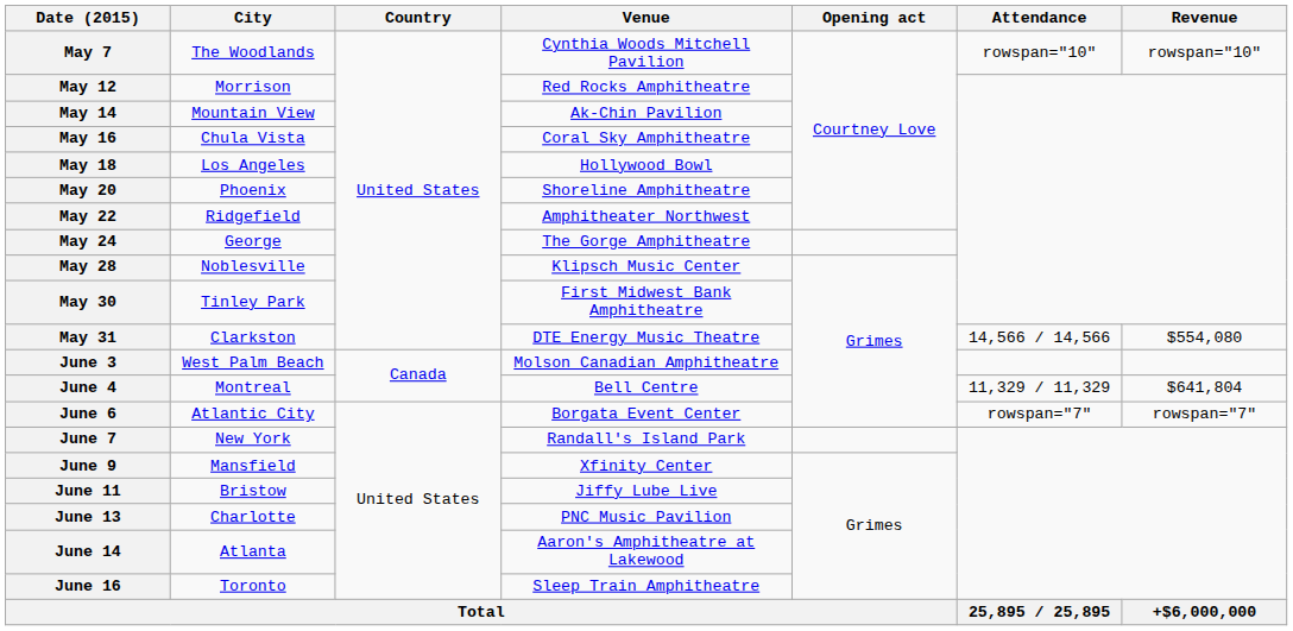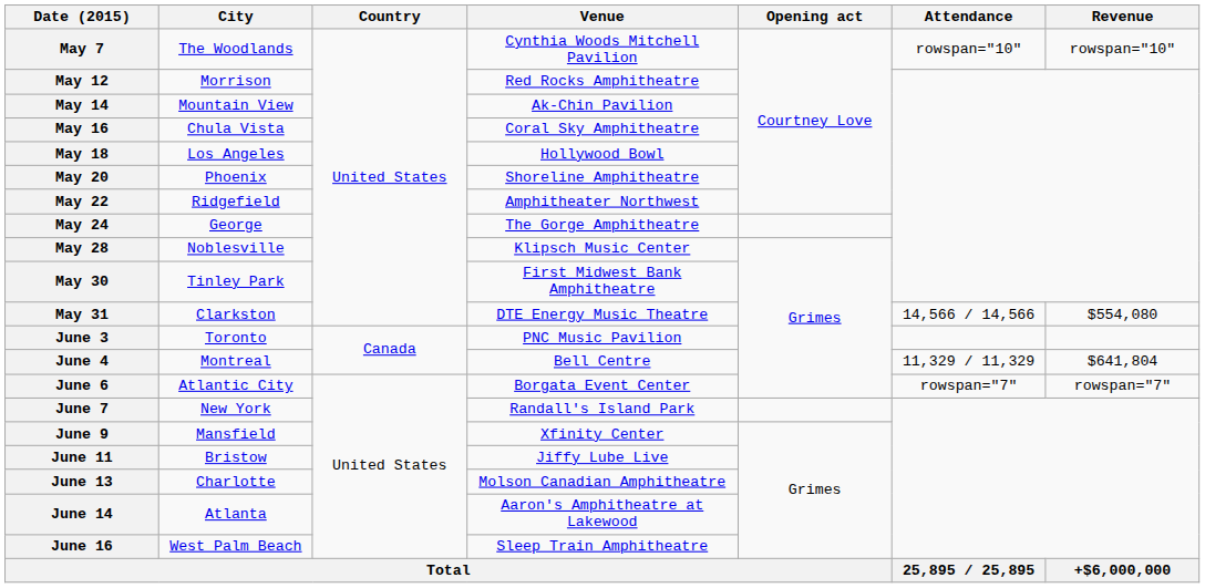June 3 | City: West Palm Beach -> Toronto
June 3 | Venue: Molson Canadian Amphitheatre -> PNC Music Pavilion
June 13 | Venue: PNC Music Pavilion -> Molson Canadian Amphitheatre
June 16 | City: Toronto -> West Palm Beach
